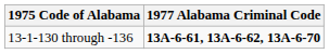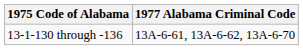13-1-130 through -136 | 1977 Alabama Criminal Code: bold -> normal
